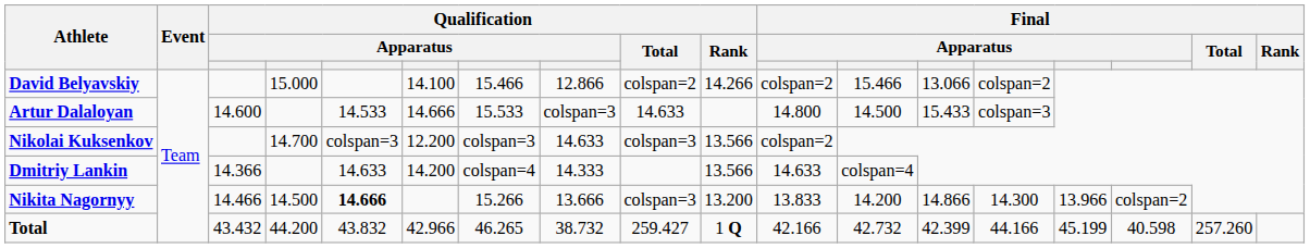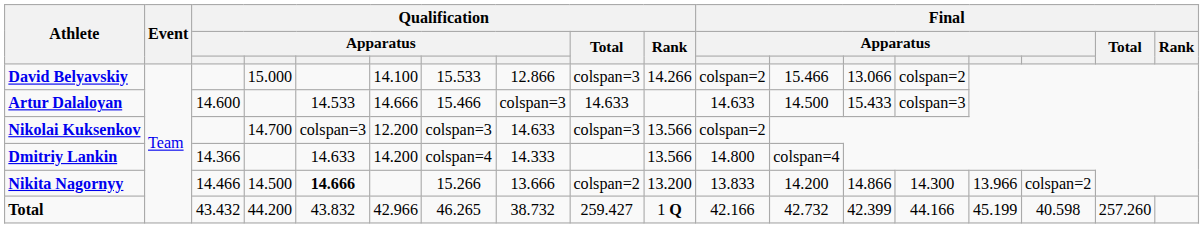David Belyavskiy | column 7: 15.466 -> 15.533
David Belyavskiy | Qualification / Total: colspan=2 -> colspan=3
Artur Dalaloyan | column 7: 15.533 -> 15.466
Artur Dalaloyan | column 11: 14.800 -> 14.633
Dmitriy Lankin | column 11: 14.633 -> 14.800
Nikita Nagornyy | Qualification / Total: colspan=3 -> colspan=2
